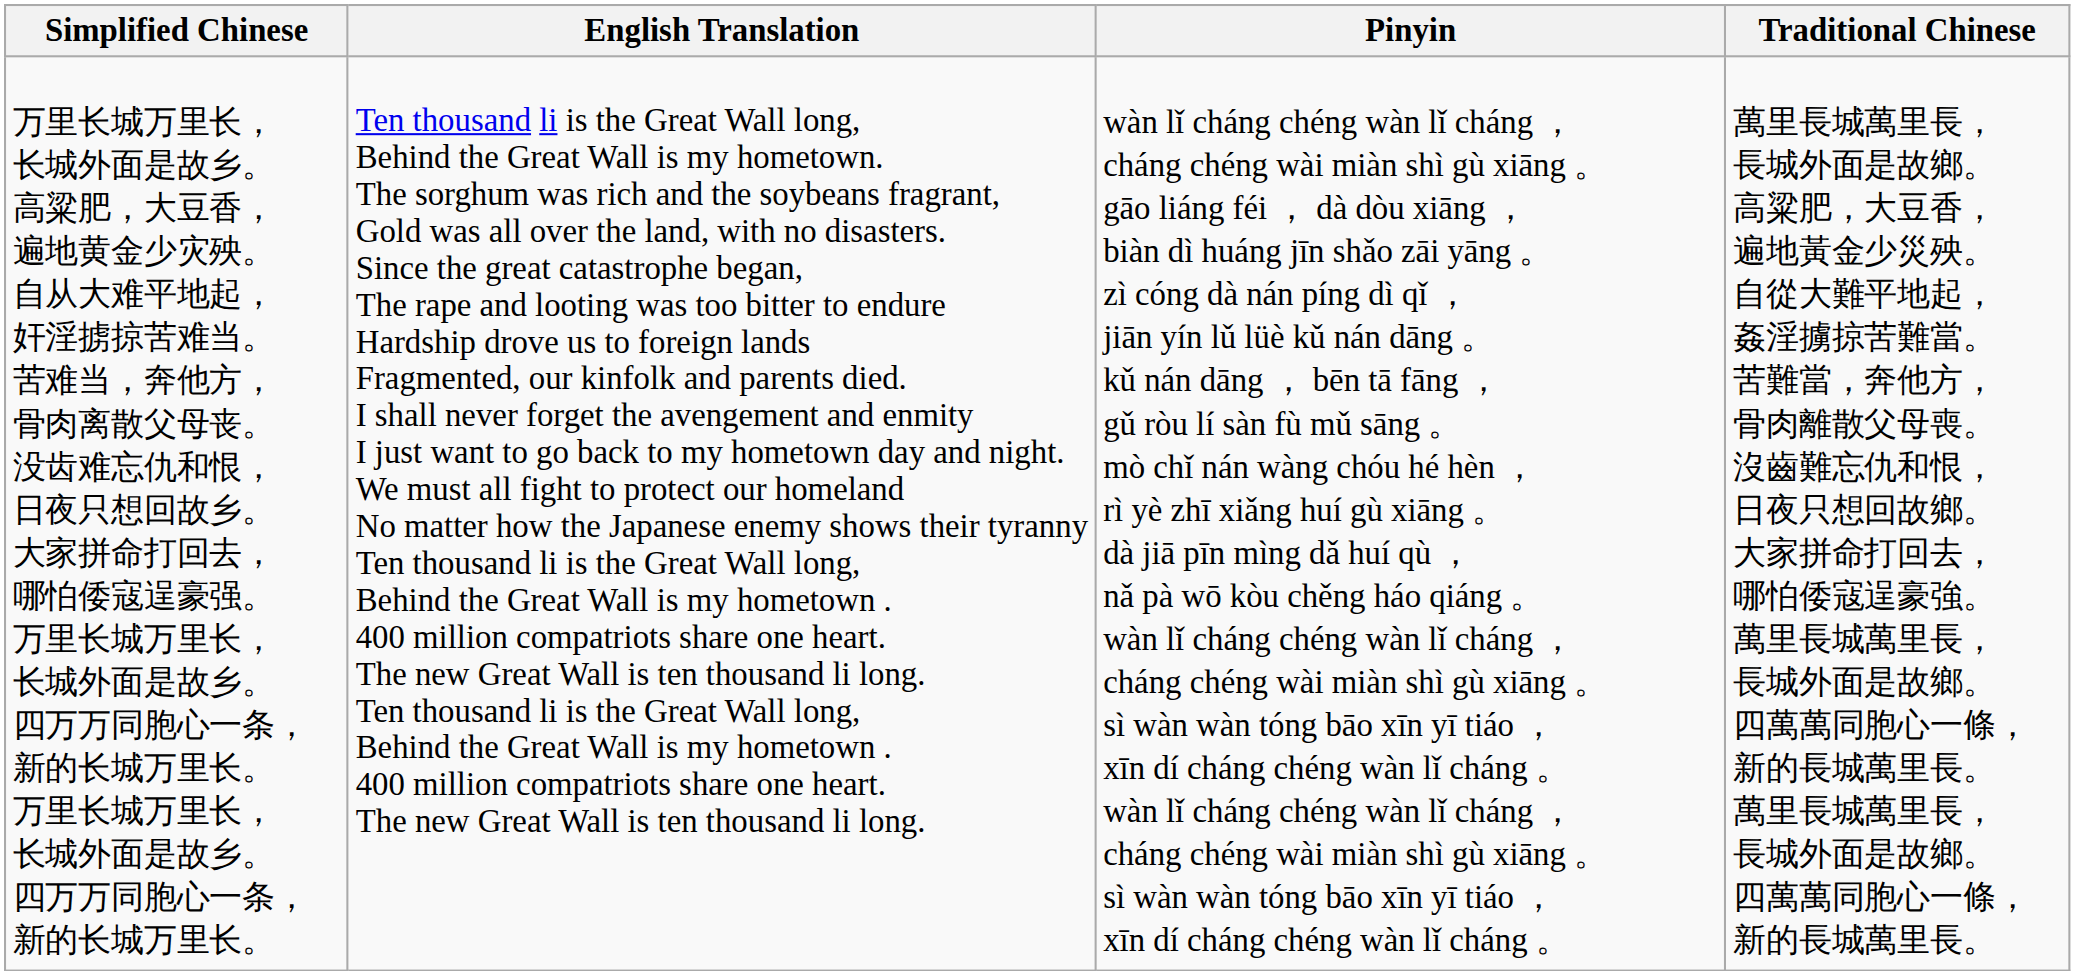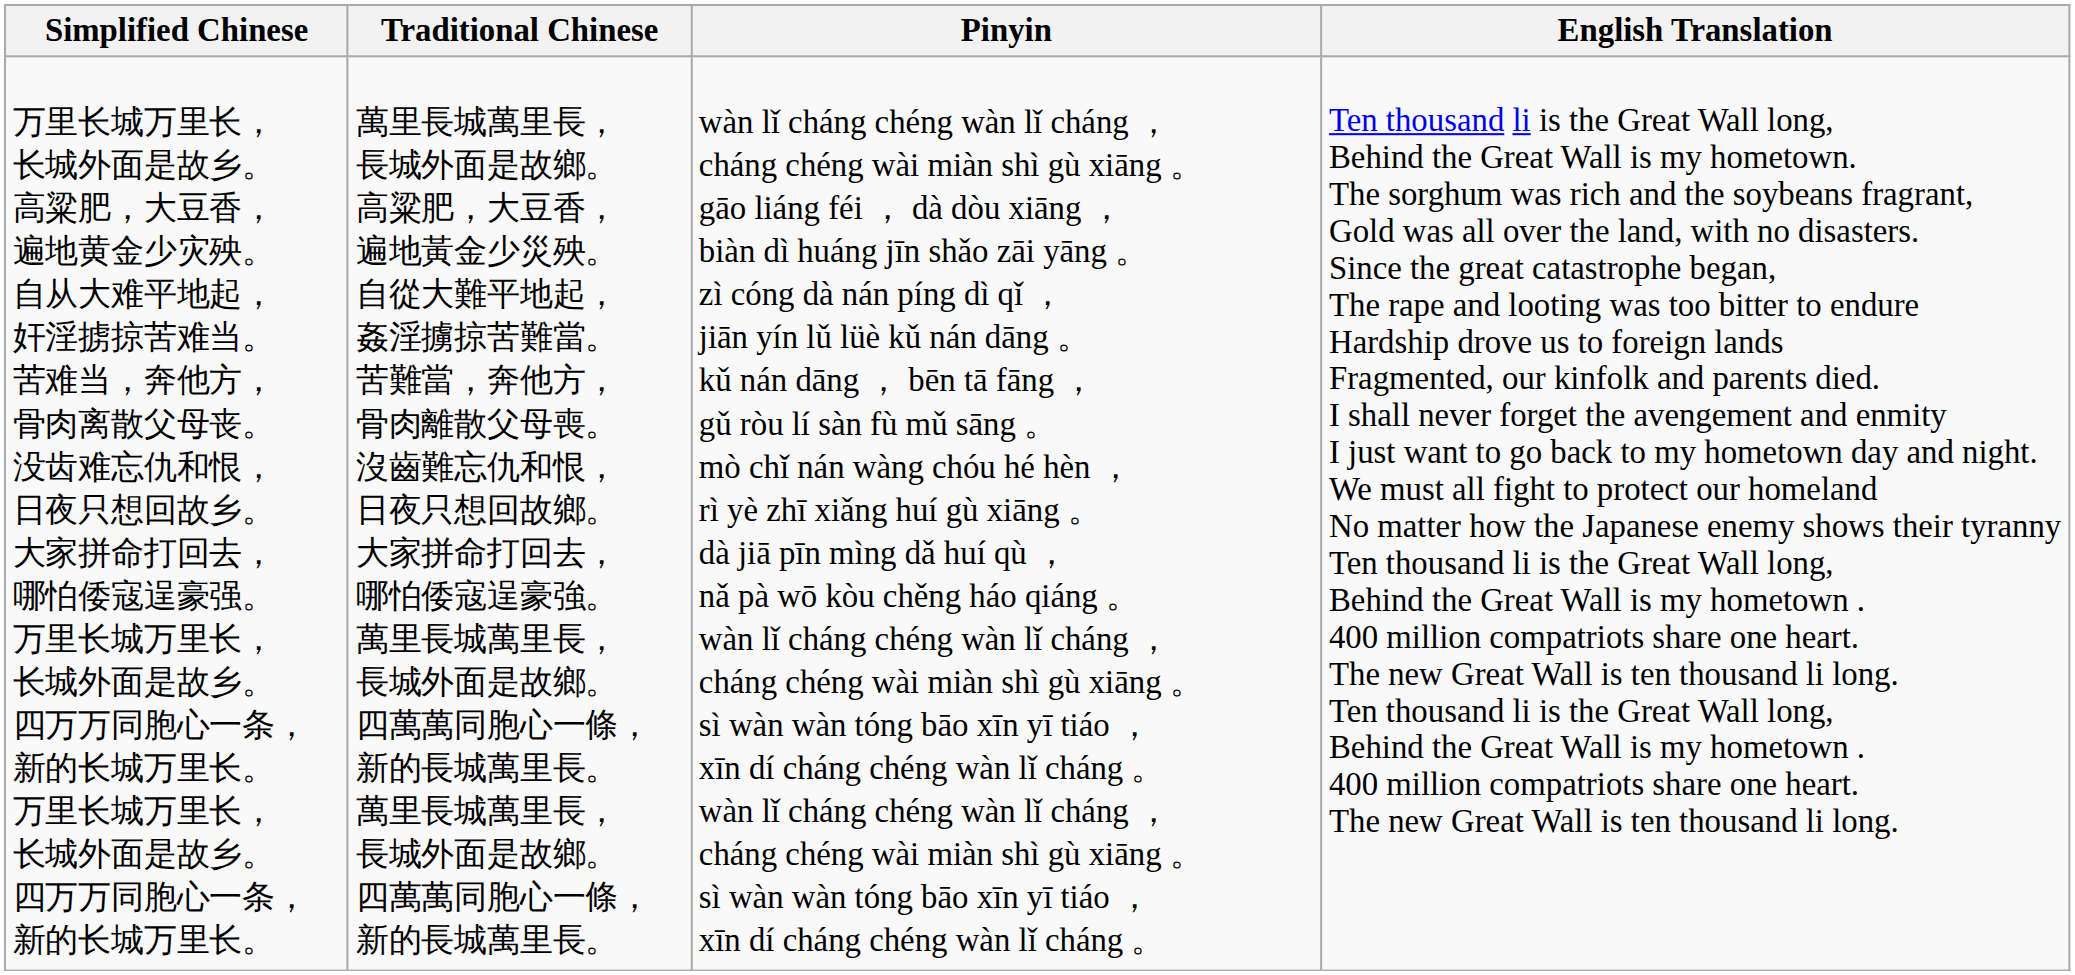columns swapped: Traditional Chinese <-> English Translation
